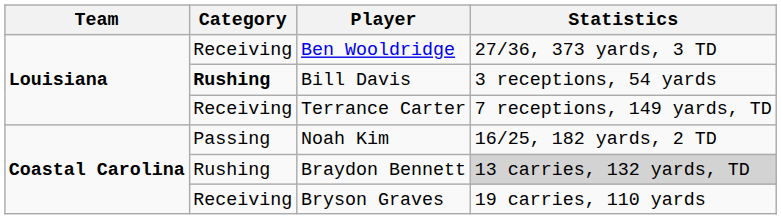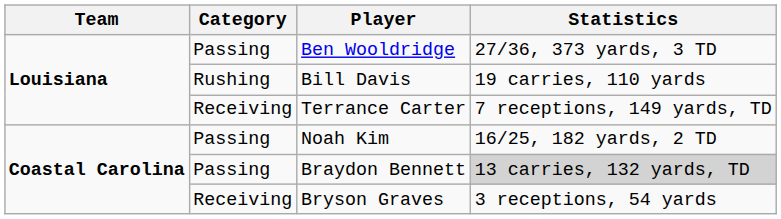Ben Wooldridge | Category: Receiving -> Passing
Bill Davis | Category: bold -> normal
Bill Davis | Statistics: 3 receptions, 54 yards -> 19 carries, 110 yards
Braydon Bennett | Category: Rushing -> Passing
Bryson Graves | Statistics: 19 carries, 110 yards -> 3 receptions, 54 yards
